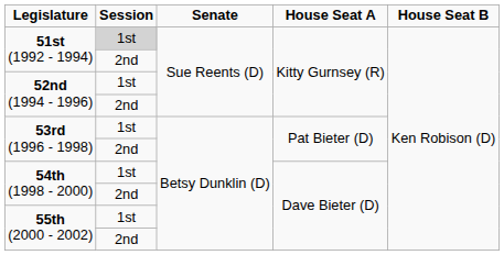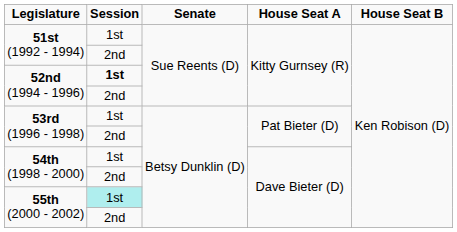51st (1992 - 1994) / 1st | Session: lightgrey background -> no background
52nd (1994 - 1996) / 1st | Session: normal -> bold
55th (2000 - 2002) / 1st | Session: no background -> paleturquoise background
